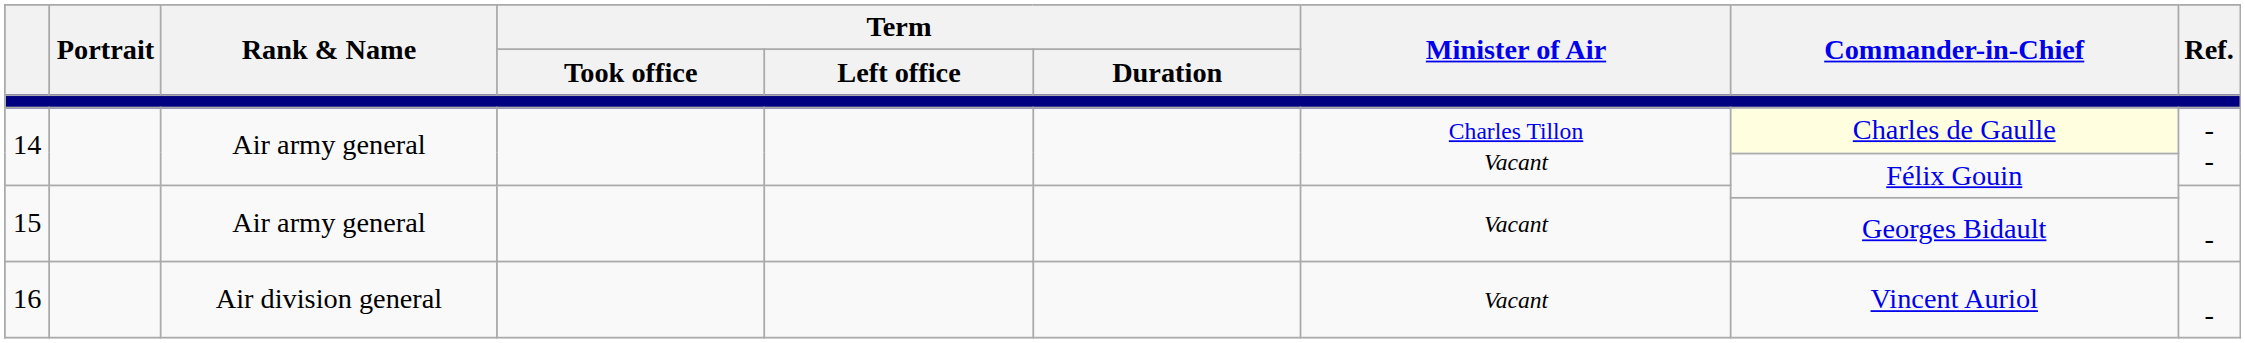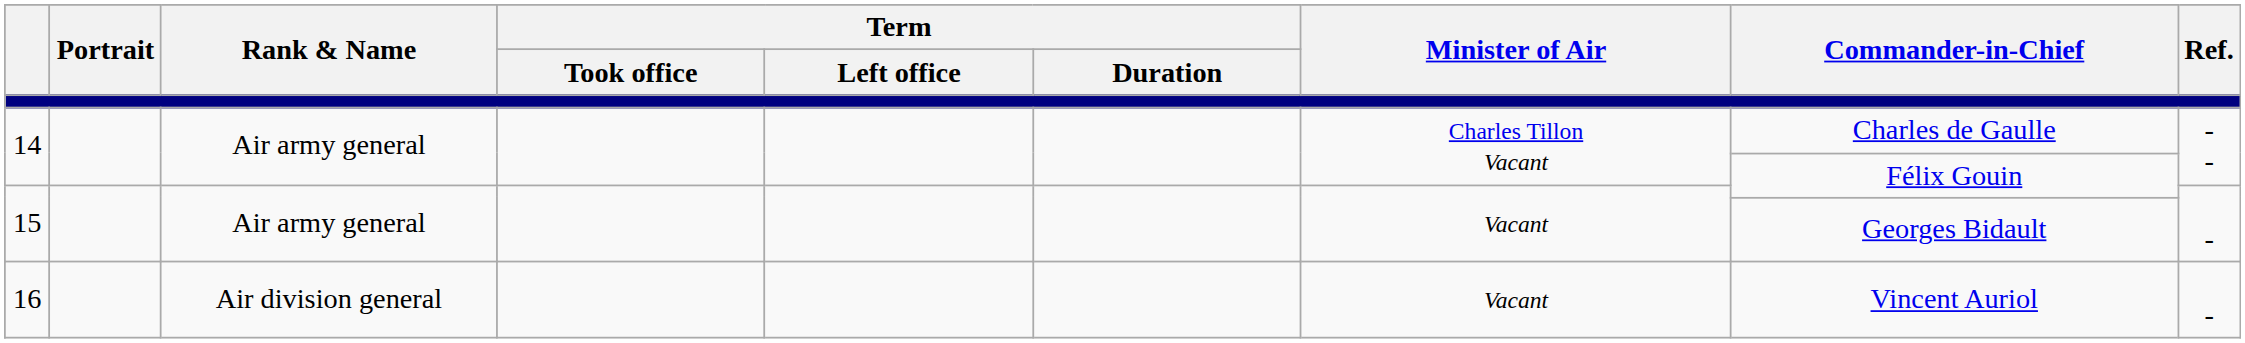row 4 | Commander-in-Chief: lightyellow background -> no background
